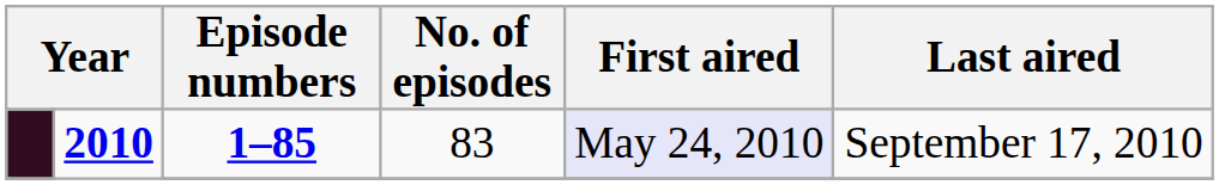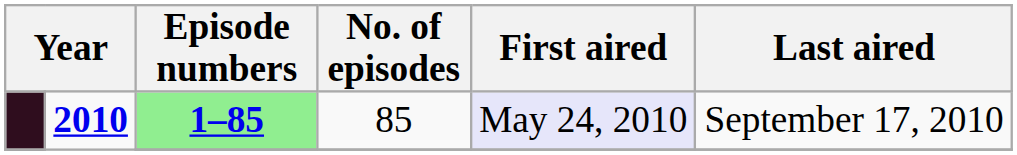row 2 | Episode numbers: no background -> lightgreen background
row 2 | No. of episodes: 83 -> 85
